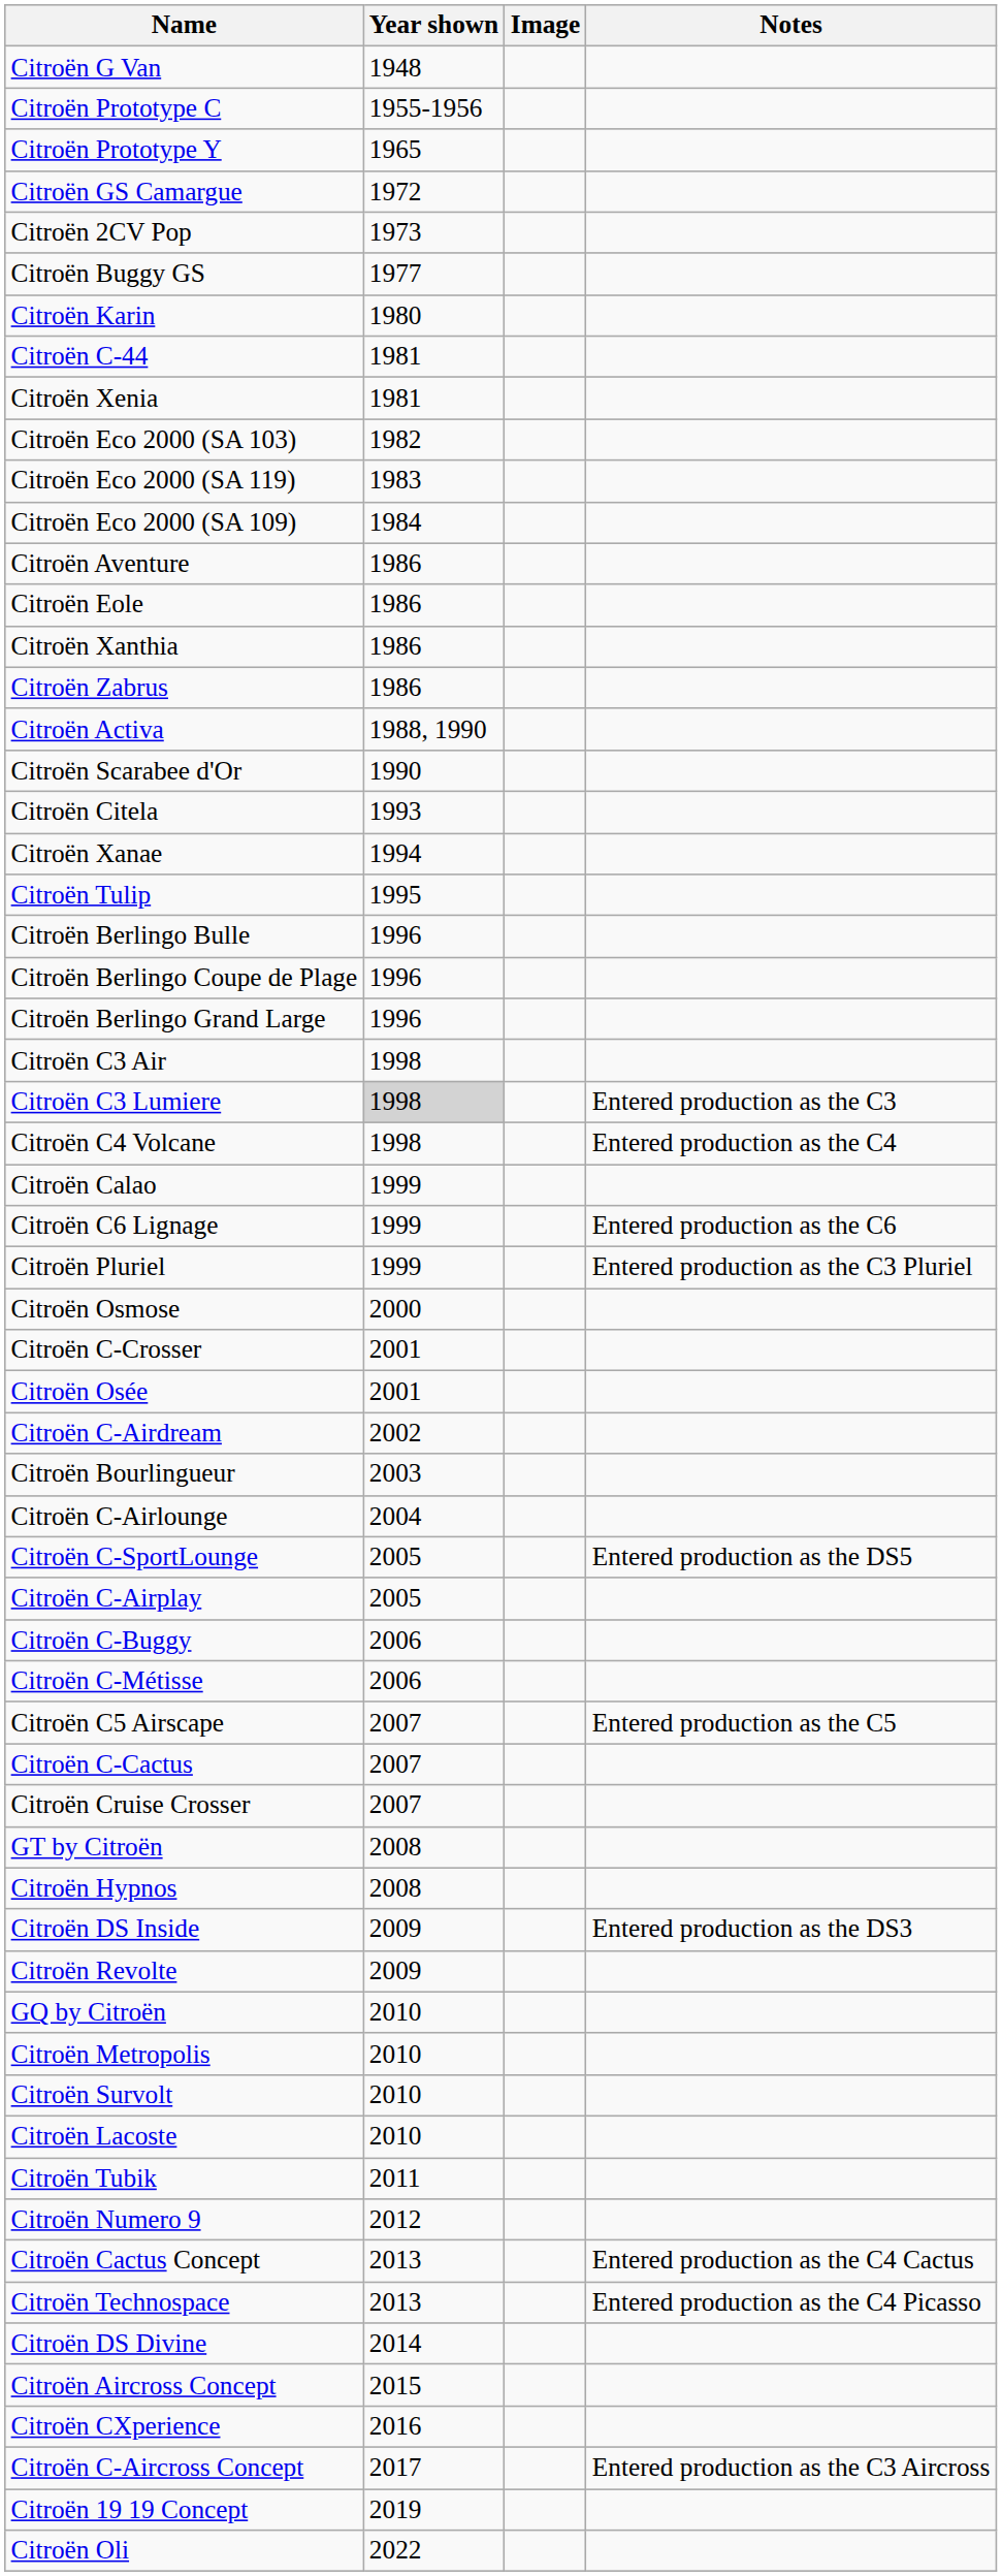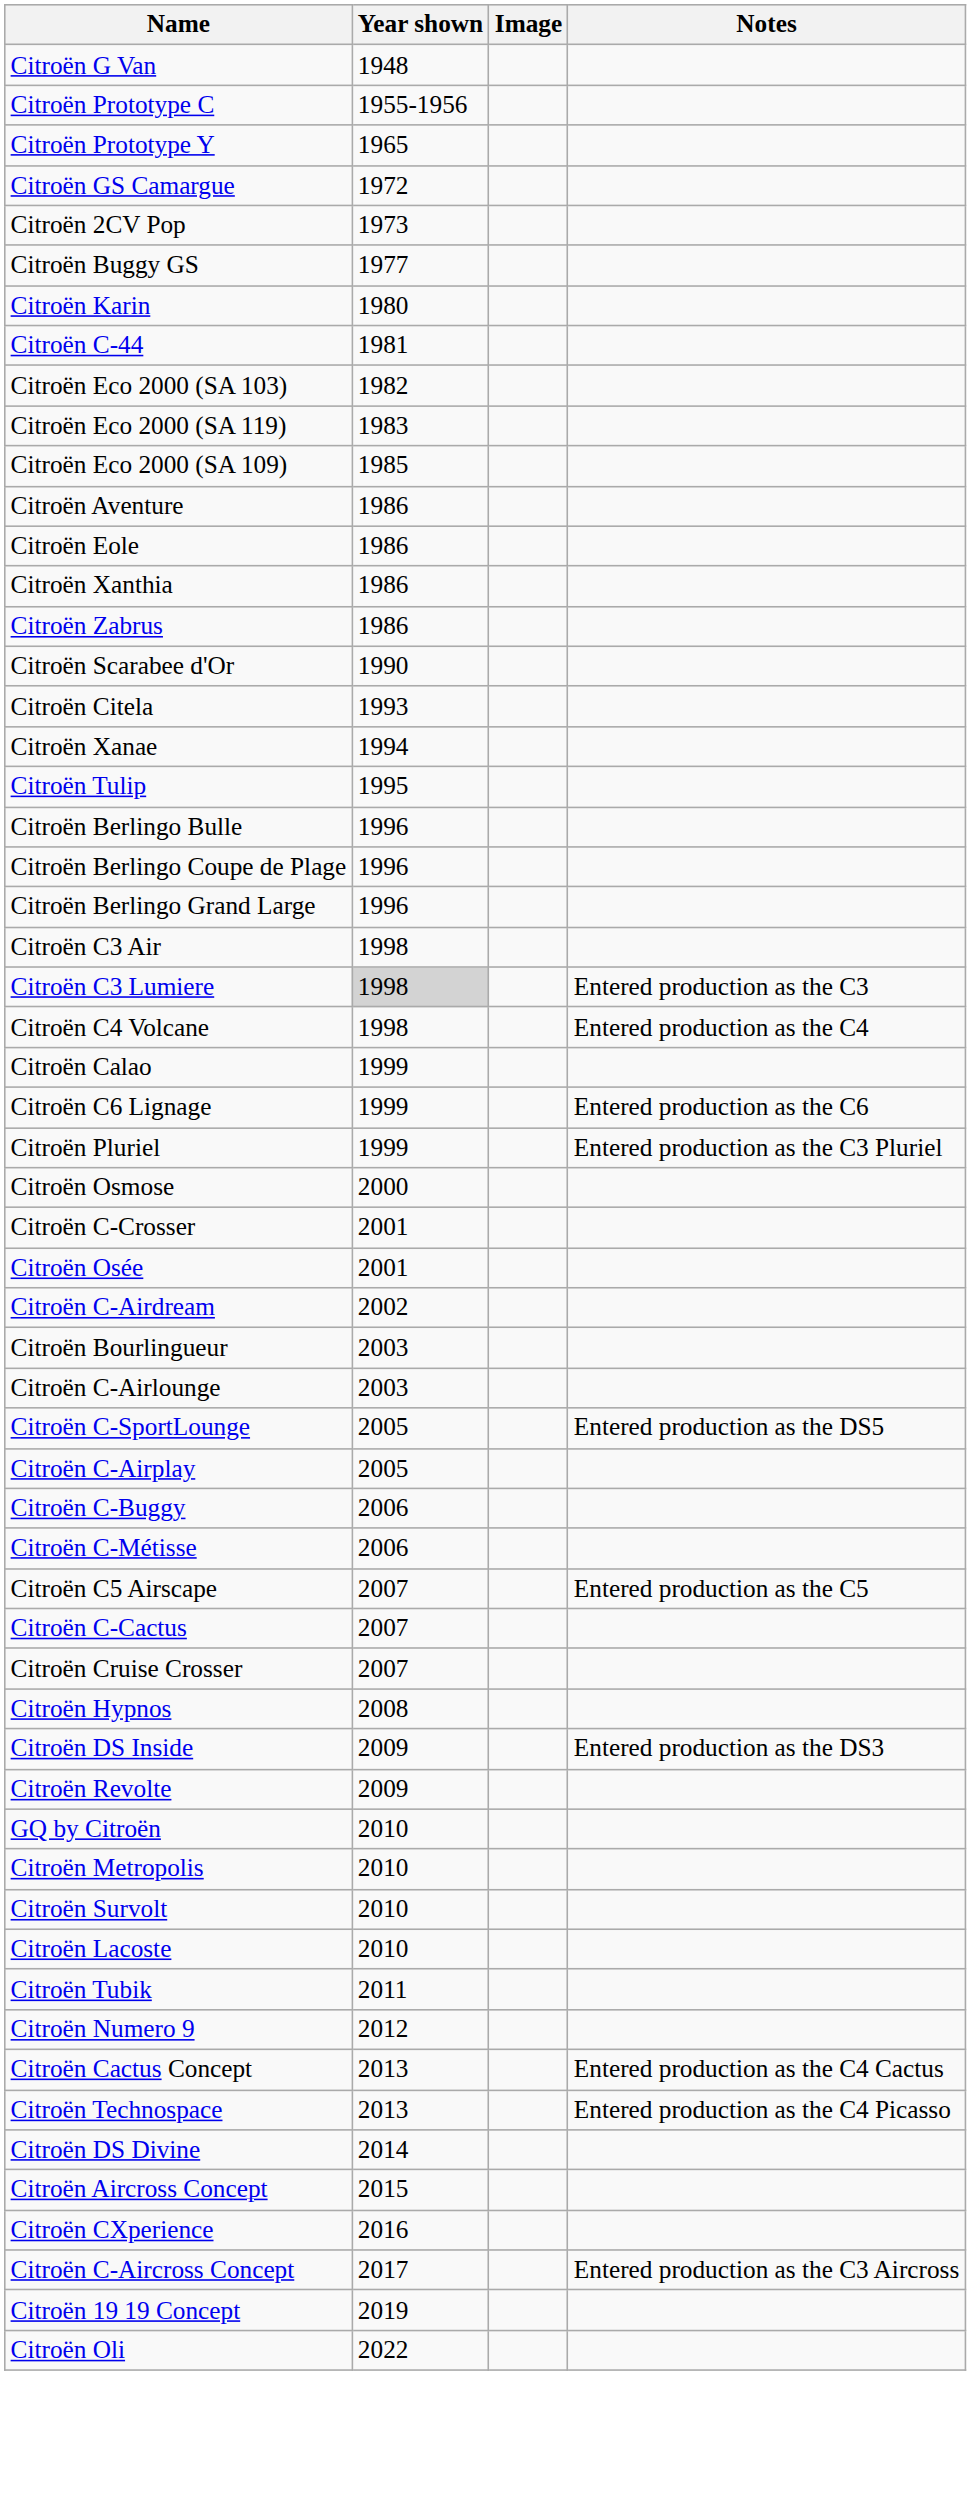- row: Citroën Xenia | 1981
Citroën Eco 2000 (SA 109) | Year shown: 1984 -> 1985
- row: Citroën Activa | 1988, 1990
Citroën C-Airlounge | Year shown: 2004 -> 2003
- row: GT by Citroën | 2008
